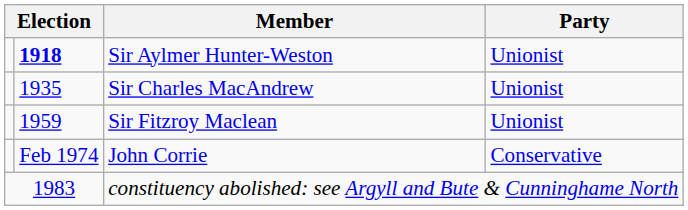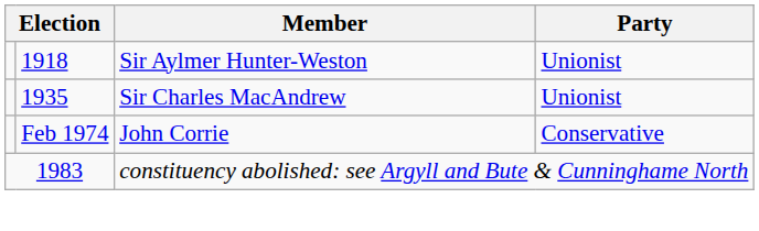Sir Aylmer Hunter-Weston | column 2: bold -> normal
- row: 1959 | Sir Fitzroy Maclean | Unionist
